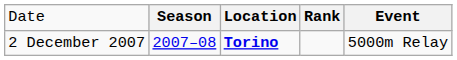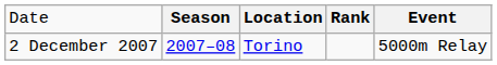2 December 2007 | column 3: bold -> normal
